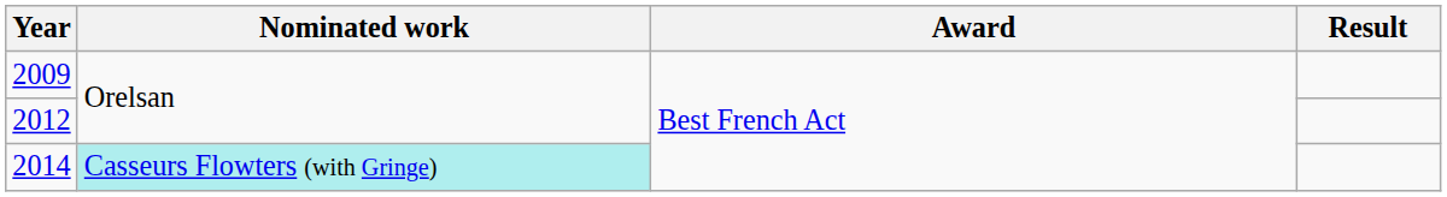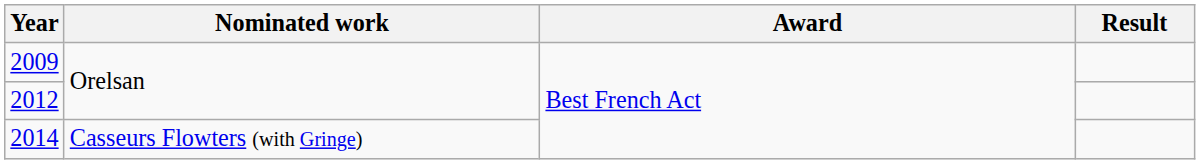2014 | Nominated work: paleturquoise background -> no background
